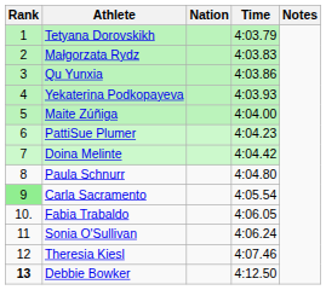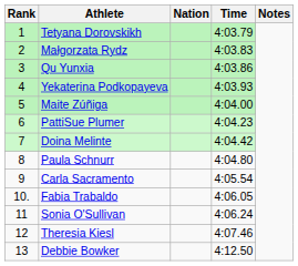Carla Sacramento | Rank: lightgreen background -> no background
Debbie Bowker | Rank: bold -> normal
